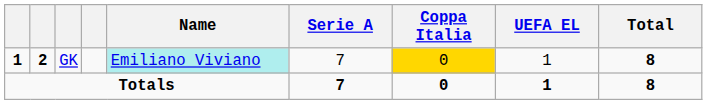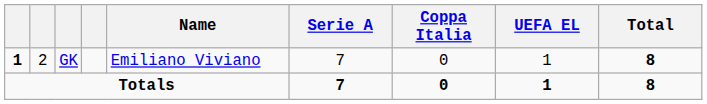row 2 | column 2: bold -> normal
row 2 | Name: paleturquoise background -> no background
row 2 | Coppa Italia: gold background -> no background
